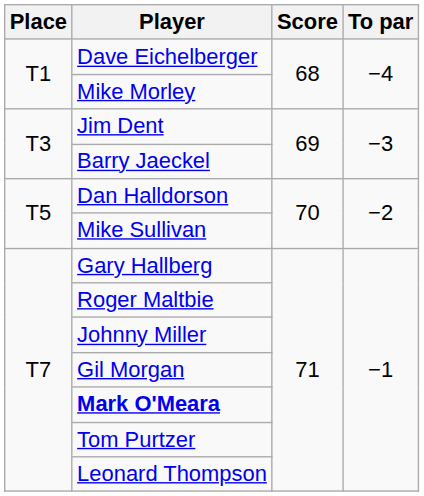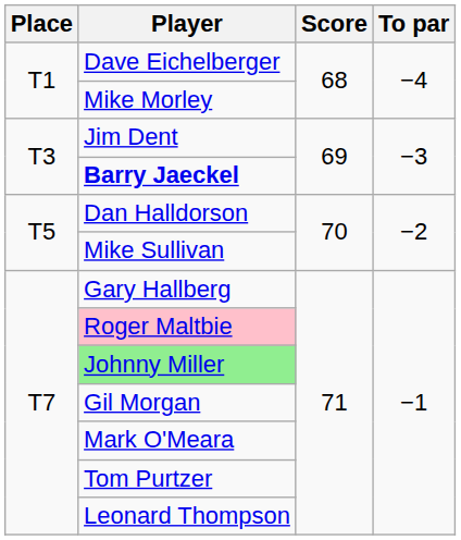Barry Jaeckel | Player: normal -> bold
Roger Maltbie | Player: no background -> pink background
Johnny Miller | Player: no background -> lightgreen background
Mark O'Meara | Player: bold -> normal
